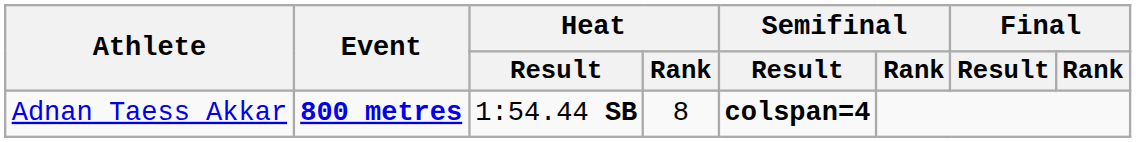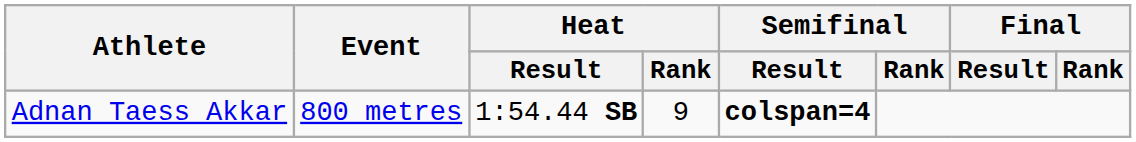Adnan Taess Akkar | Event: bold -> normal
Adnan Taess Akkar | Heat / Rank: 8 -> 9
